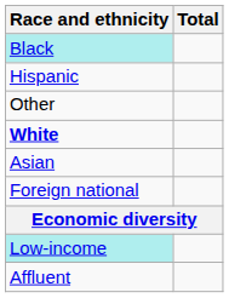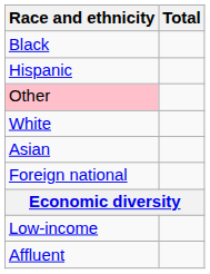Black | Race and ethnicity: paleturquoise background -> no background
Other | Race and ethnicity: no background -> pink background
White | Race and ethnicity: bold -> normal
Low-income | Race and ethnicity: paleturquoise background -> no background
